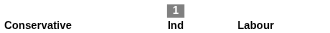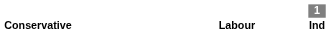columns swapped: 10 <-> 1
